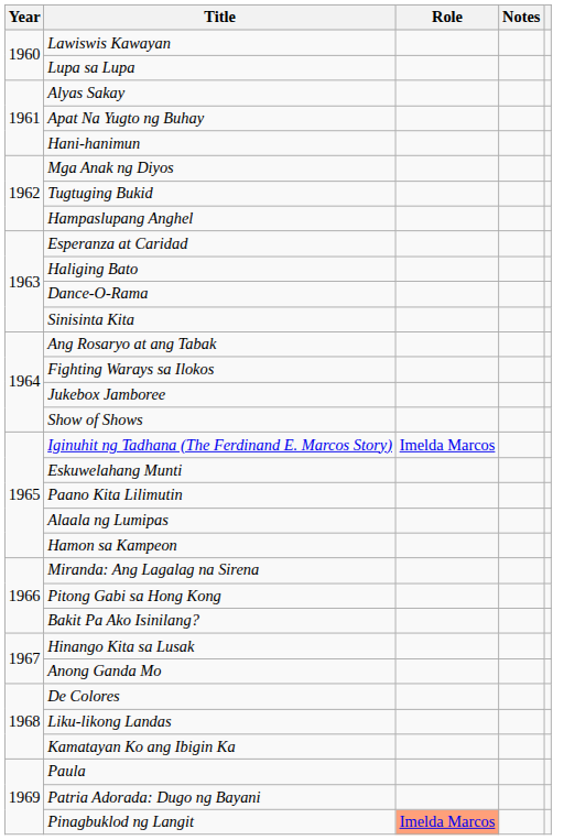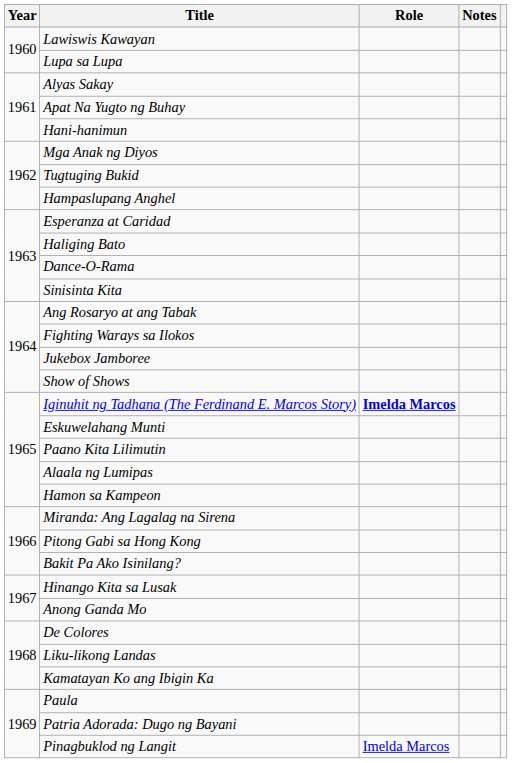Iginuhit ng Tadhana (The Ferdinand E. Marcos Story) | Role: normal -> bold
Pinagbuklod ng Langit | Role: lightsalmon background -> no background
